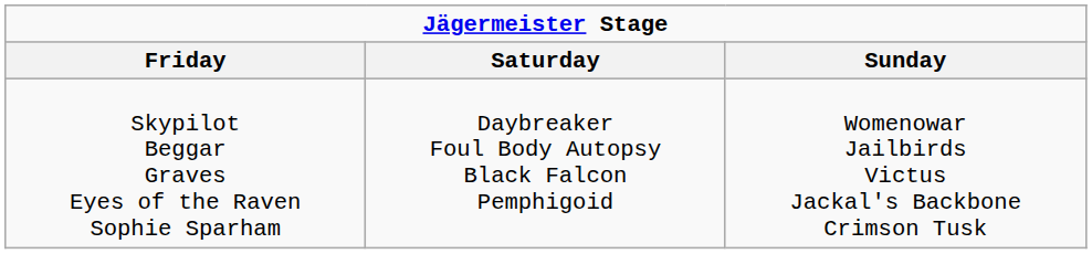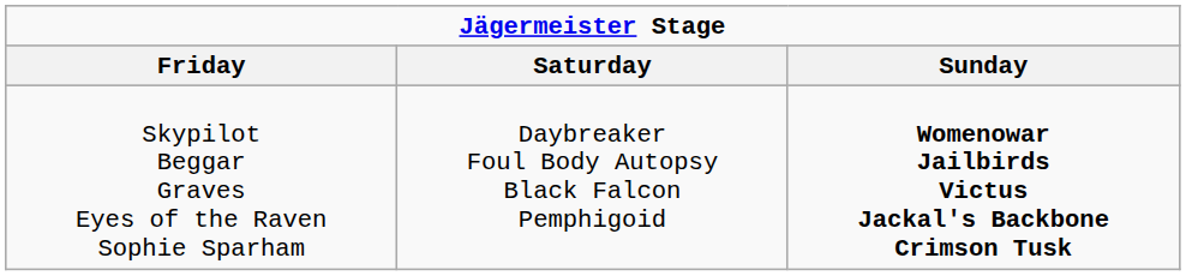Skypilot Beggar Graves Eyes of the Raven Sophie Sparham | Sunday: normal -> bold
